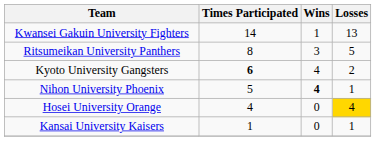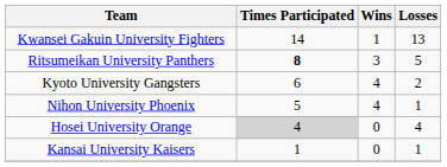Ritsumeikan University Panthers | Times Participated: normal -> bold
Kyoto University Gangsters | Times Participated: bold -> normal
Nihon University Phoenix | Wins: bold -> normal
Hosei University Orange | Times Participated: no background -> lightgrey background
Hosei University Orange | Losses: gold background -> no background
